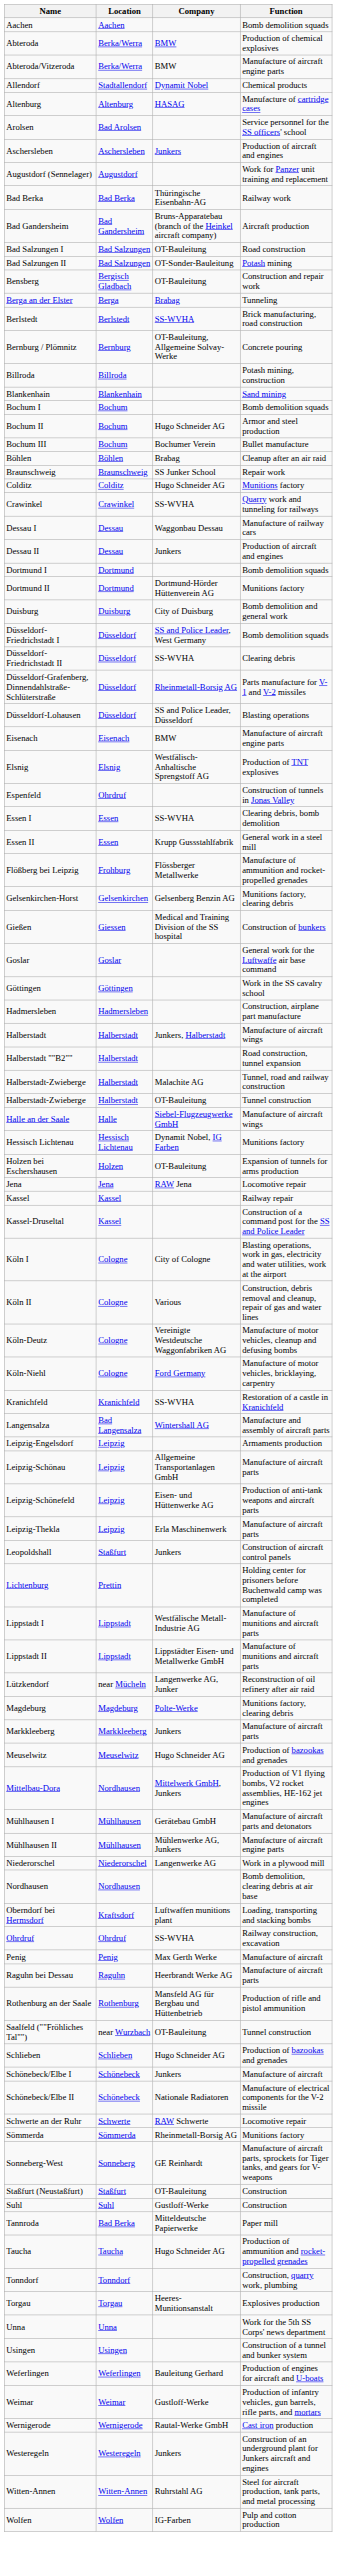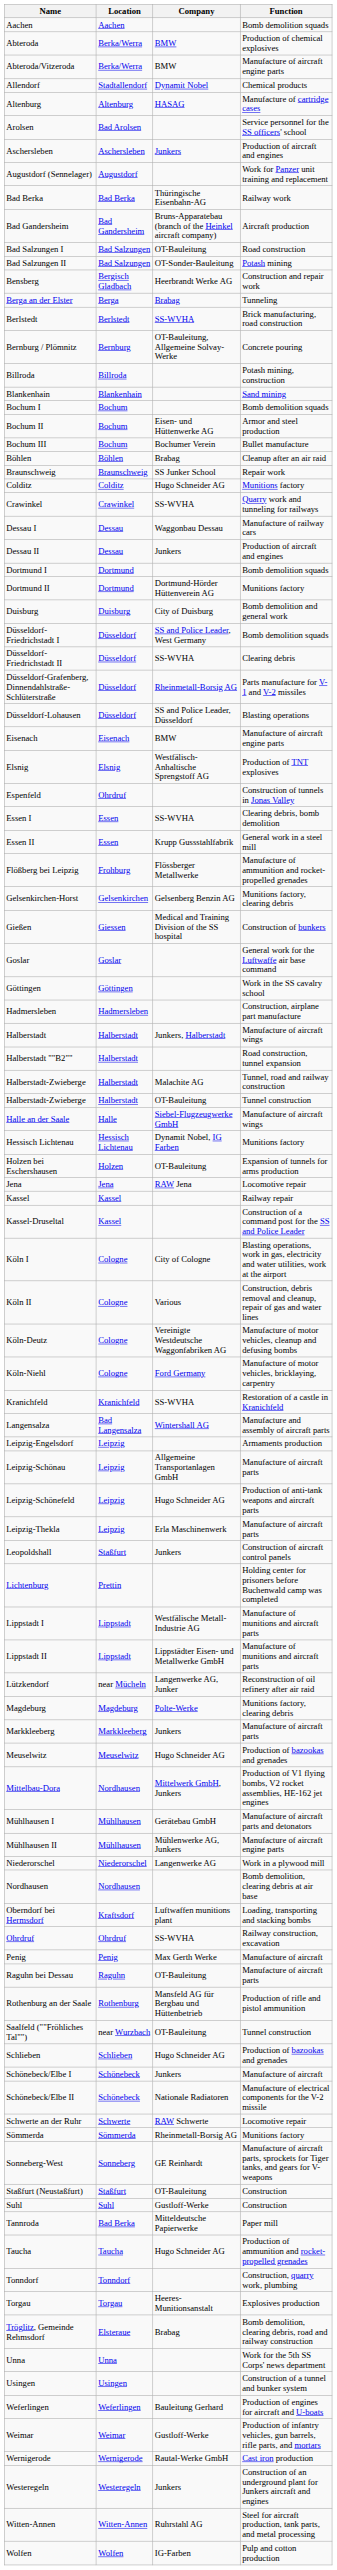Bensberg | Company: OT-Bauleitung -> Heerbrandt Werke AG
Bochum II | Company: Hugo Schneider AG -> Eisen- und Hüttenwerke AG
Leipzig-Schönefeld | Company: Eisen- und Hüttenwerke AG -> Hugo Schneider AG
Raguhn bei Dessau | Company: Heerbrandt Werke AG -> OT-Bauleitung
+ row: Tröglitz, Gemeinde Rehmsdorf | Elsteraue | Brabag | Bomb demolition, clearing debris, road and railway construction
